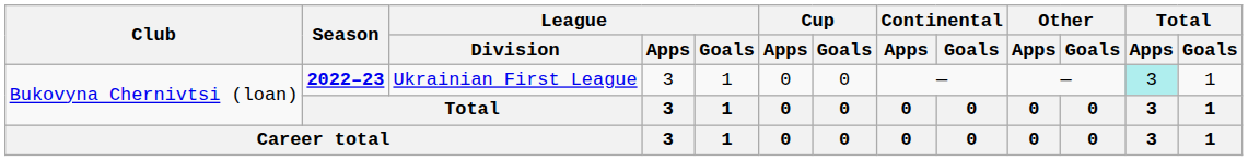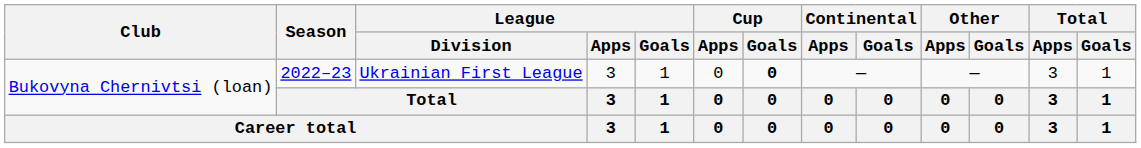Bukovyna Chernivtsi (loan) / Ukrainian First League | Season: bold -> normal
Bukovyna Chernivtsi (loan) / Ukrainian First League | Cup / Goals: normal -> bold
Bukovyna Chernivtsi (loan) / Ukrainian First League | Total / Apps: paleturquoise background -> no background
